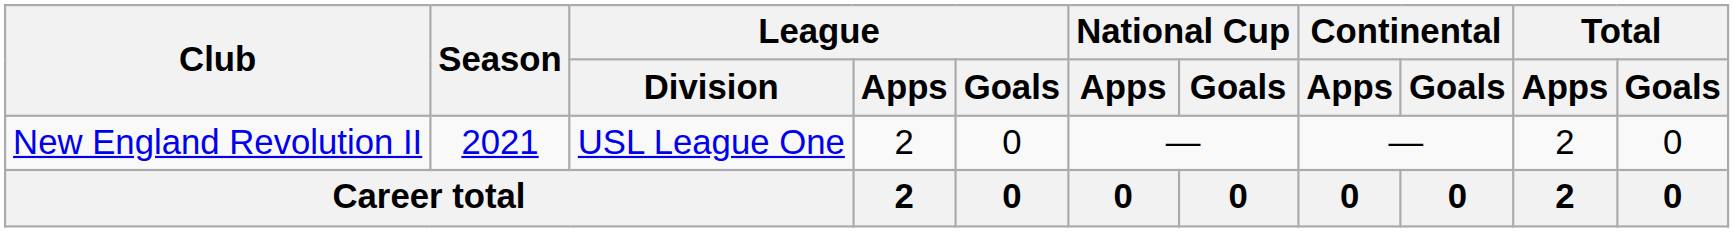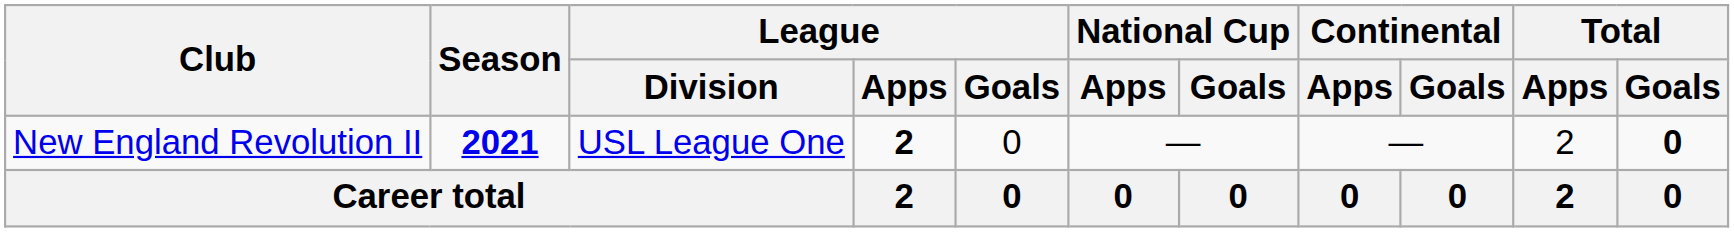New England Revolution II | Season: normal -> bold
New England Revolution II | League / Apps: normal -> bold
New England Revolution II | Total / Goals: normal -> bold
